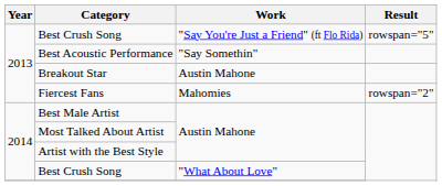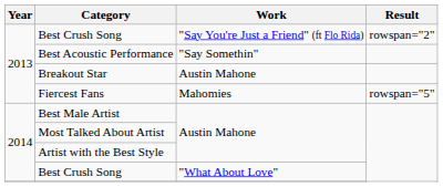Best Crush Song / "Say You're Just a Friend" (ft Flo Rida) | Result: rowspan="5" -> rowspan="2"
Fiercest Fans | Result: rowspan="2" -> rowspan="5"
